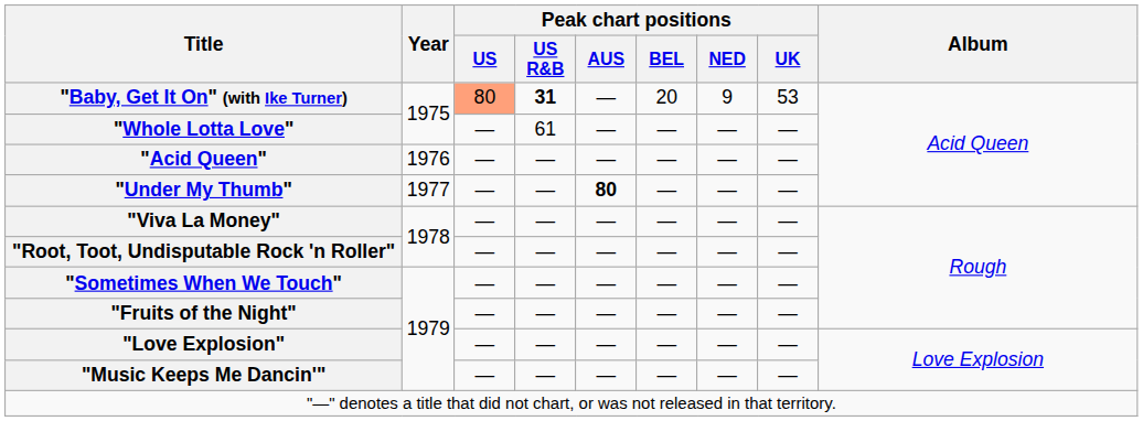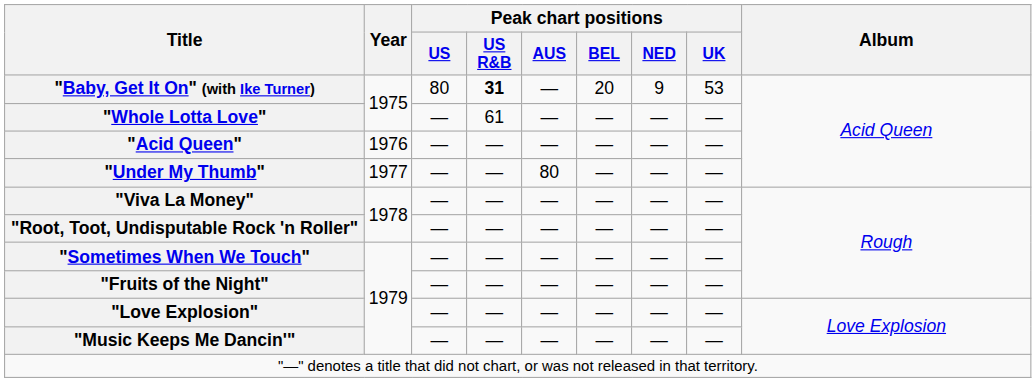"Baby, Get It On" (with Ike Turner) | Peak chart positions / US: lightsalmon background -> no background
"Under My Thumb" | Peak chart positions / AUS: bold -> normal
